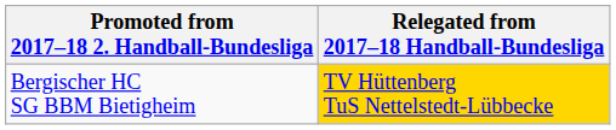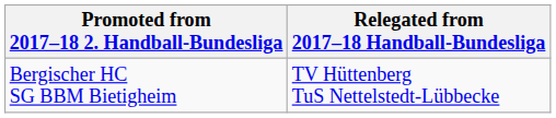Bergischer HC SG BBM Bietigheim | Relegated from 2017–18 Handball-Bundesliga: gold background -> no background
